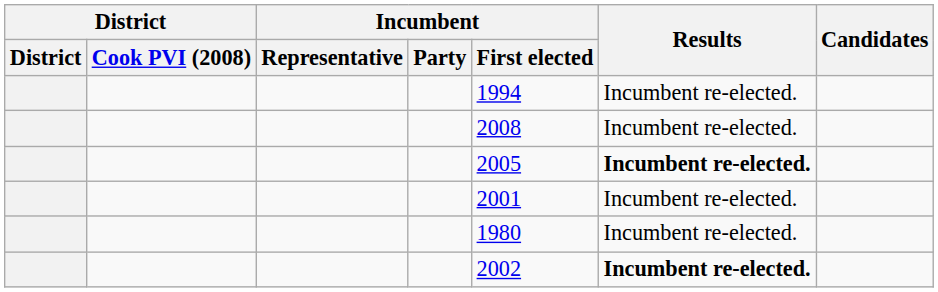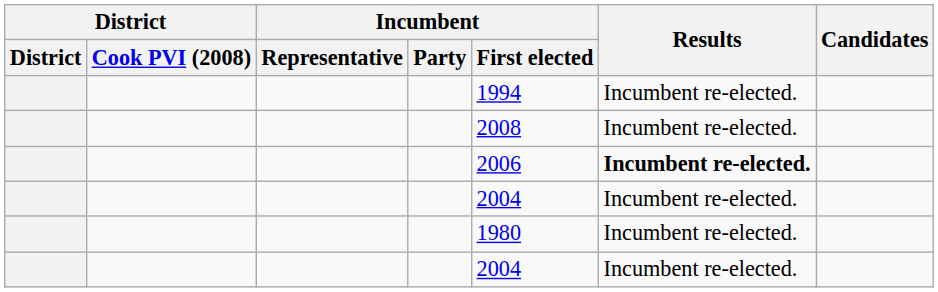row 5 | Incumbent / First elected: 2005 -> 2006
row 6 | Incumbent / First elected: 2001 -> 2004
row 8 | Incumbent / First elected: 2002 -> 2004
row 8 | Results: bold -> normal
